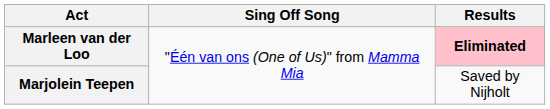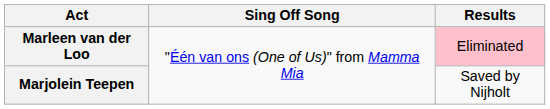Marleen van der Loo | Results: bold -> normal
